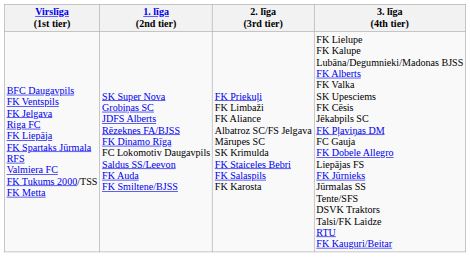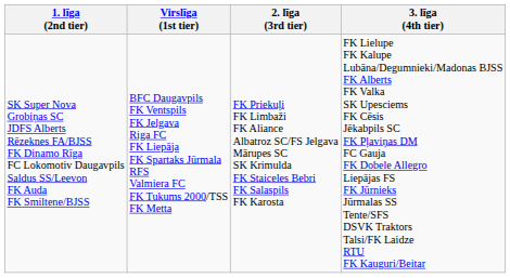columns swapped: Virslīga (1st tier) <-> 1. līga (2nd tier)
